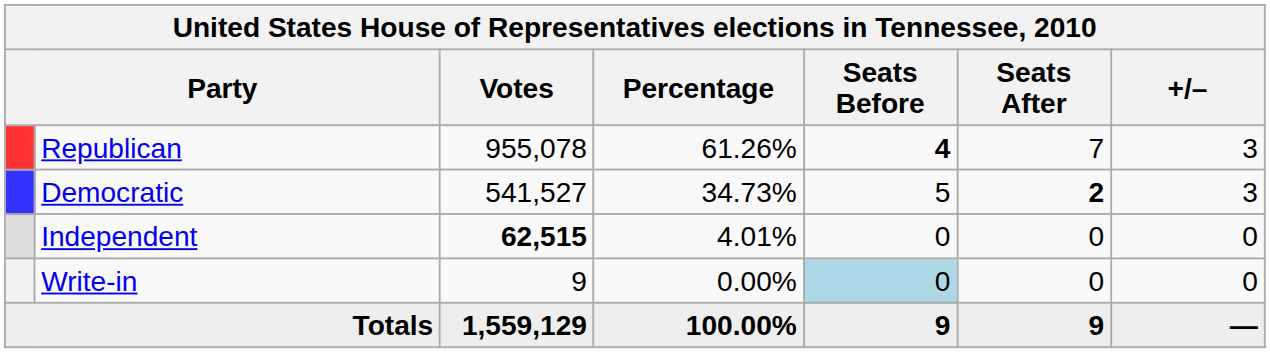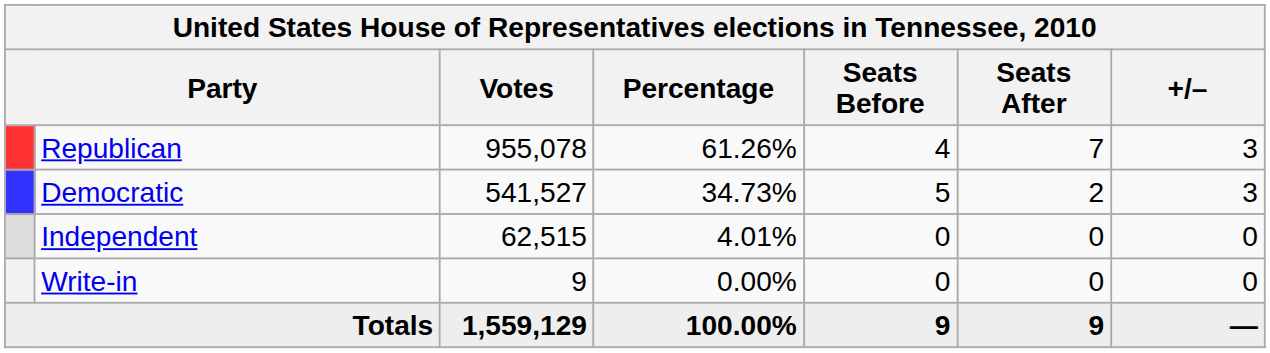Republican | Seats Before: bold -> normal
Democratic | Seats After: bold -> normal
Independent | Votes: bold -> normal
Write-in | Seats Before: lightblue background -> no background
